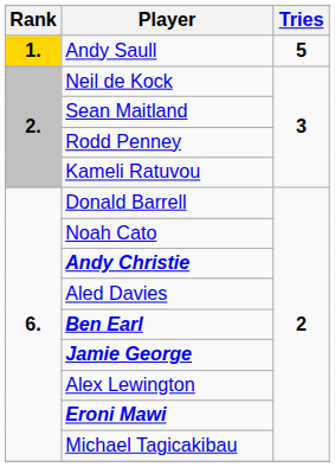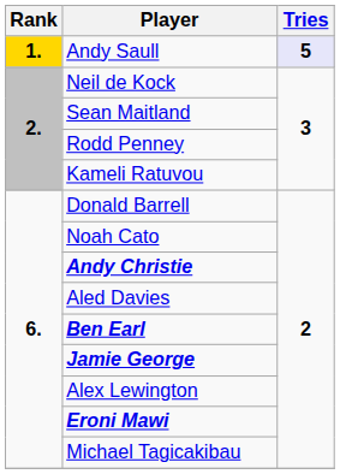Andy Saull | Tries: no background -> lavender background
